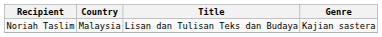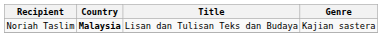Noriah Taslim | Country: normal -> bold
